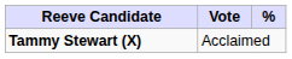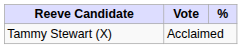Tammy Stewart (X) | Reeve Candidate: bold -> normal
